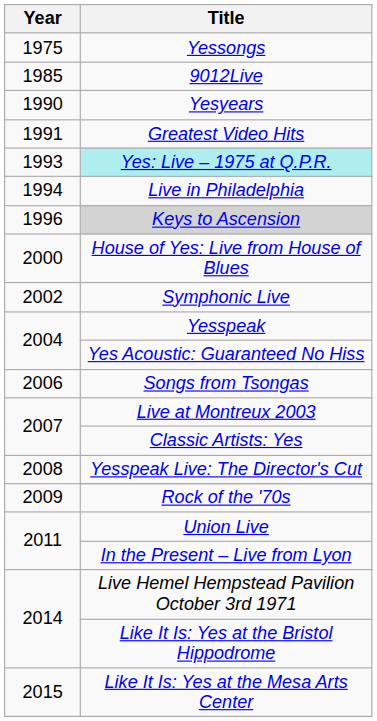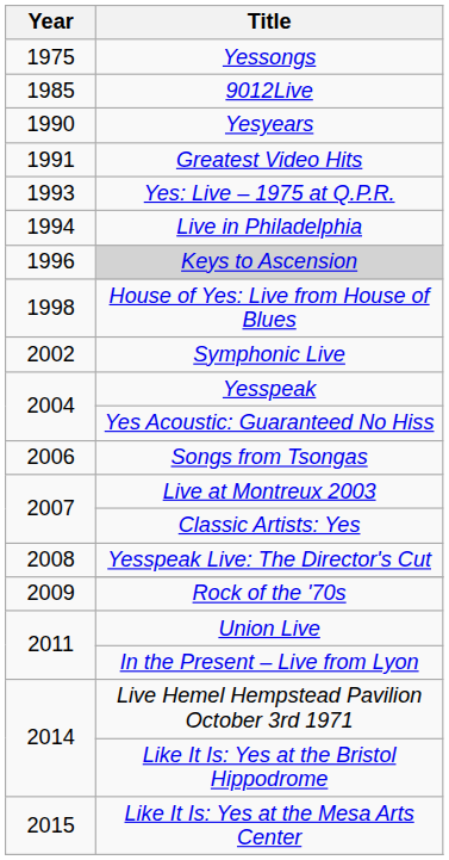row 6 | Title: paleturquoise background -> no background
row 9 | Year: 2000 -> 1998
